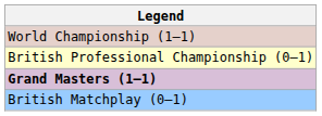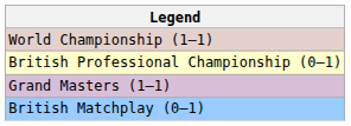row 4 | column 1: bold -> normal
